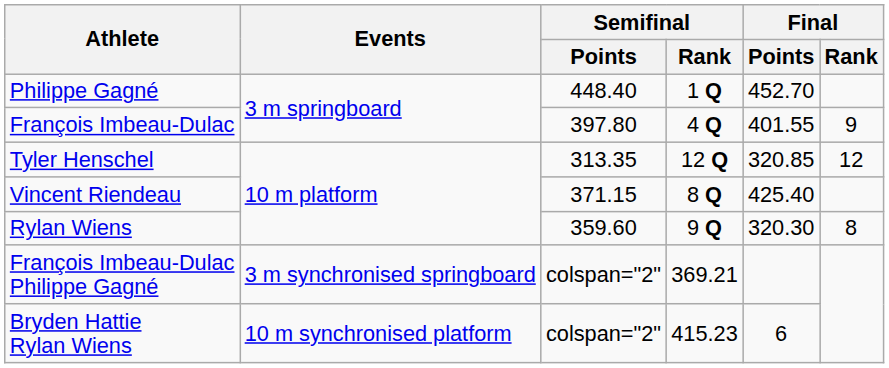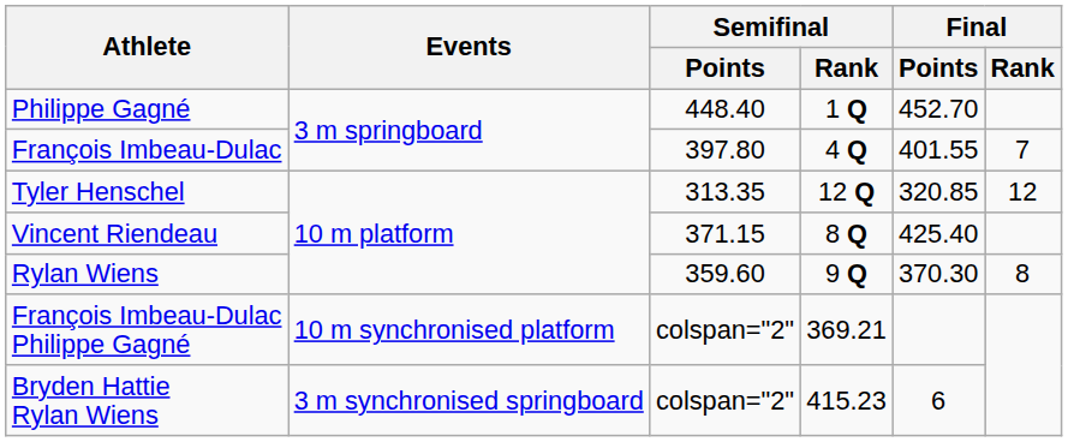François Imbeau-Dulac | Final / Rank: 9 -> 7
Rylan Wiens | Final / Points: 320.30 -> 370.30
François Imbeau-Dulac Philippe Gagné | Events: 3 m synchronised springboard -> 10 m synchronised platform
Bryden Hattie Rylan Wiens | Events: 10 m synchronised platform -> 3 m synchronised springboard
